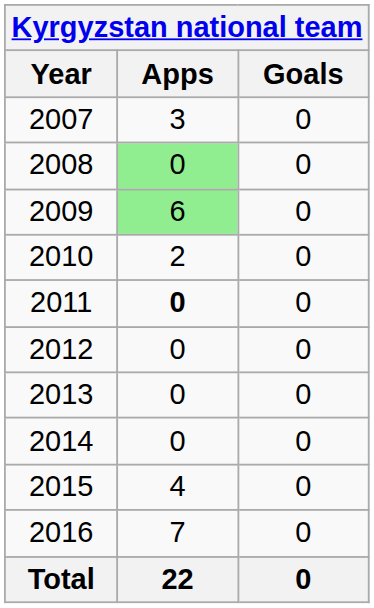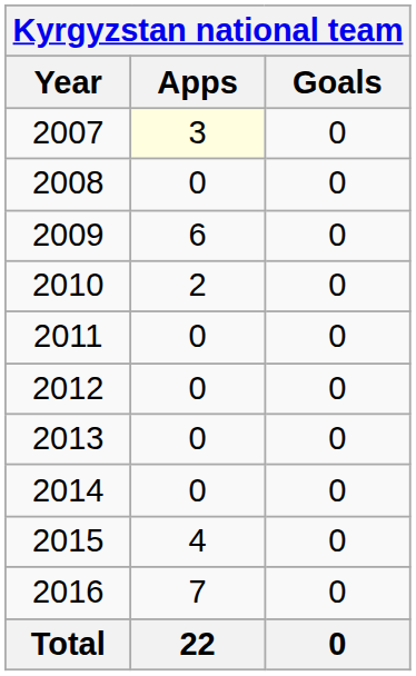2007 | Apps: no background -> lightyellow background
2008 | Apps: lightgreen background -> no background
2009 | Apps: lightgreen background -> no background
2011 | Apps: bold -> normal
